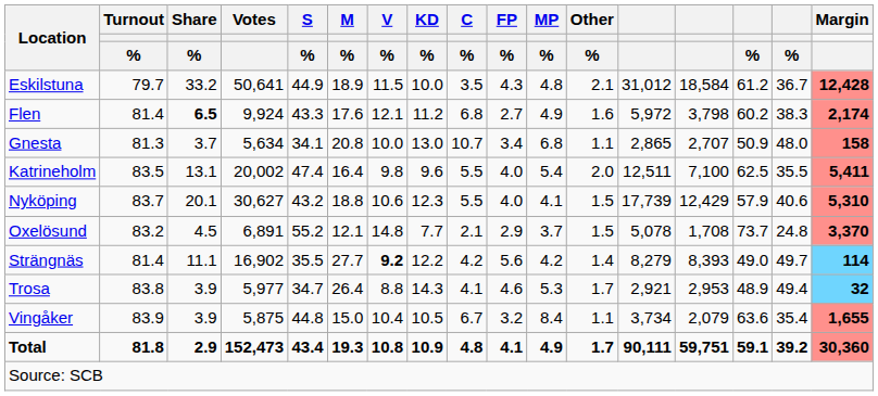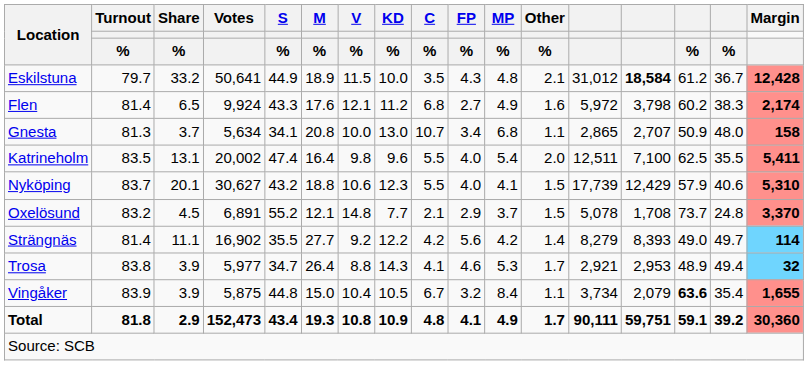Eskilstuna | column 14: normal -> bold
Flen | Share / %: bold -> normal
Strängnäs | V / %: bold -> normal
Vingåker | column 15: normal -> bold
